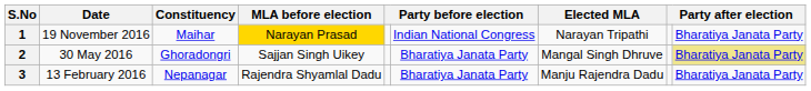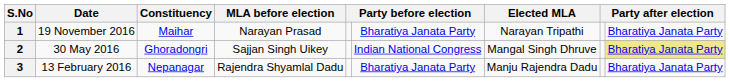1 | MLA before election: gold background -> no background
1 | column 6: Indian National Congress -> Bharatiya Janata Party
2 | column 6: Bharatiya Janata Party -> Indian National Congress
